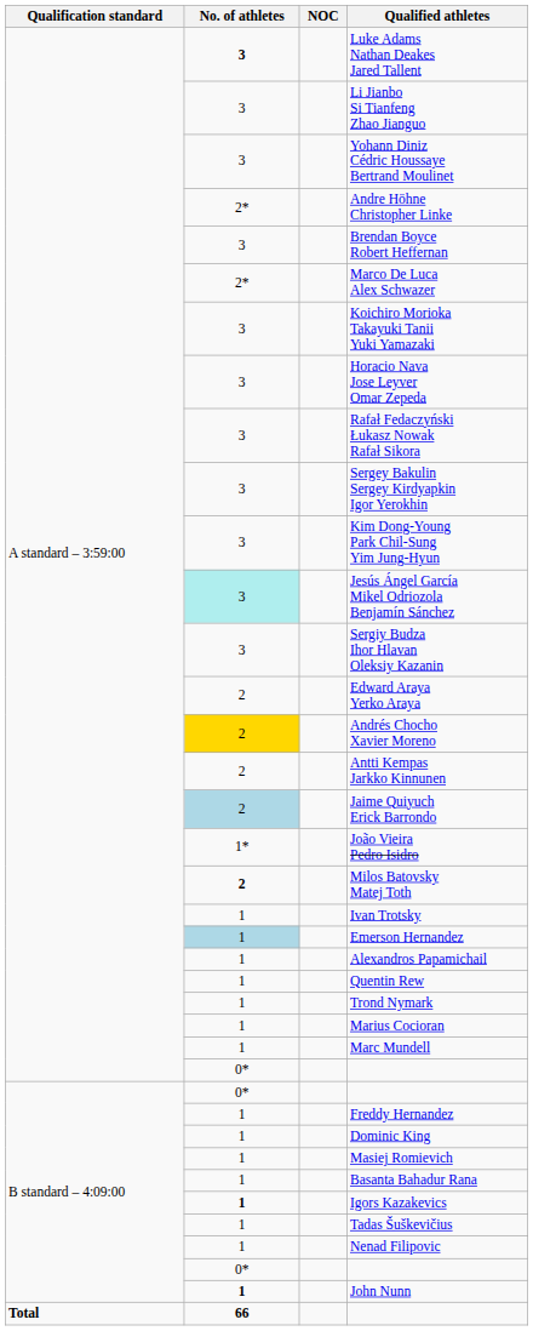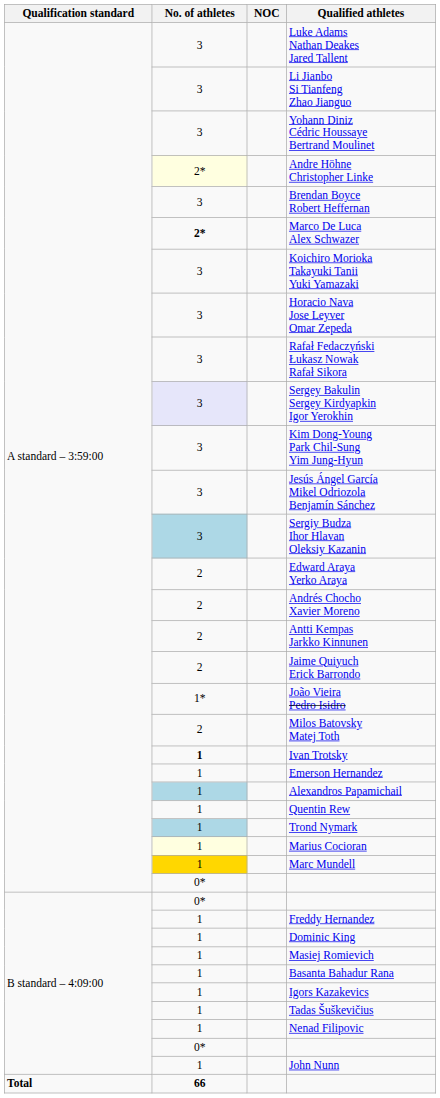Luke Adams Nathan Deakes Jared Tallent | No. of athletes: bold -> normal
Andre Höhne Christopher Linke | No. of athletes: no background -> lightyellow background
Marco De Luca Alex Schwazer | No. of athletes: normal -> bold
Sergey Bakulin Sergey Kirdyapkin Igor Yerokhin | No. of athletes: no background -> lavender background
Jesús Ángel García Mikel Odriozola Benjamín Sánchez | No. of athletes: paleturquoise background -> no background
Sergiy Budza Ihor Hlavan Oleksiy Kazanin | No. of athletes: no background -> lightblue background
Andrés Chocho Xavier Moreno | No. of athletes: gold background -> no background
Jaime Quiyuch Erick Barrondo | No. of athletes: lightblue background -> no background
Milos Batovsky Matej Toth | No. of athletes: bold -> normal
Ivan Trotsky | No. of athletes: normal -> bold
Emerson Hernandez | No. of athletes: lightblue background -> no background
Alexandros Papamichail | No. of athletes: no background -> lightblue background
Trond Nymark | No. of athletes: no background -> lightblue background
Marius Cocioran | No. of athletes: no background -> lightyellow background
Marc Mundell | No. of athletes: no background -> gold background
Igors Kazakevics | No. of athletes: bold -> normal
John Nunn | No. of athletes: bold -> normal
